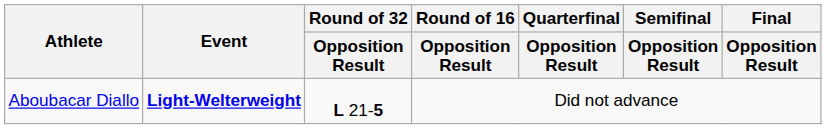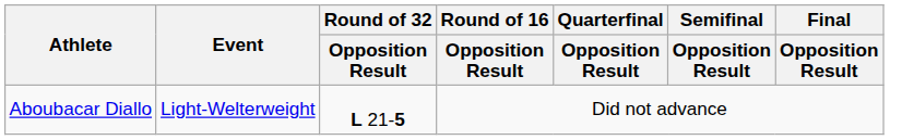Aboubacar Diallo | Event: bold -> normal
